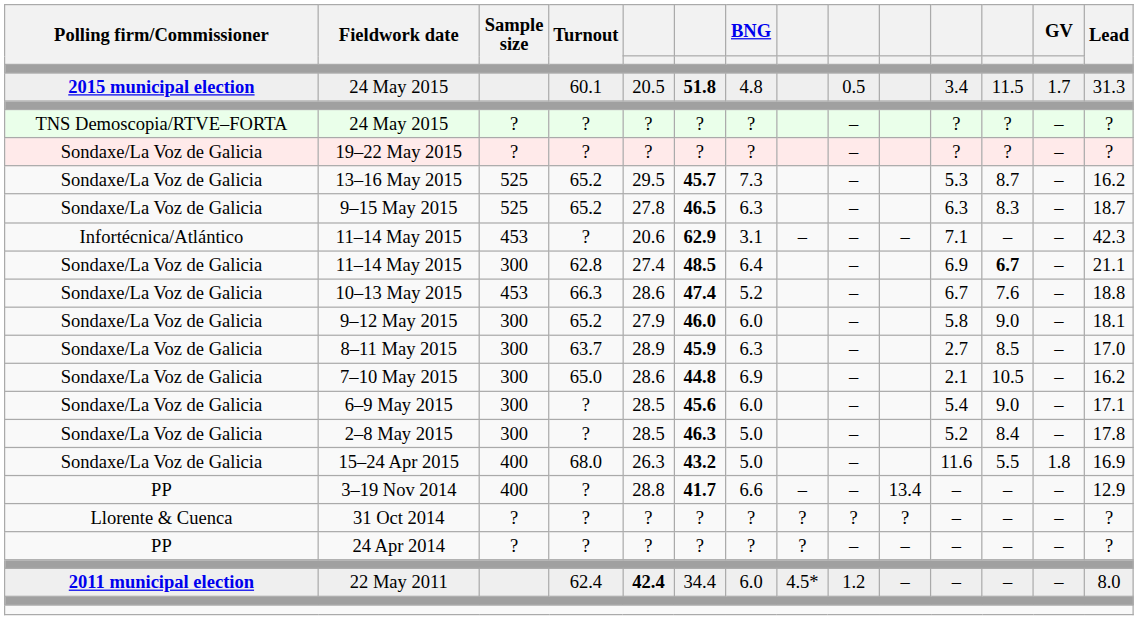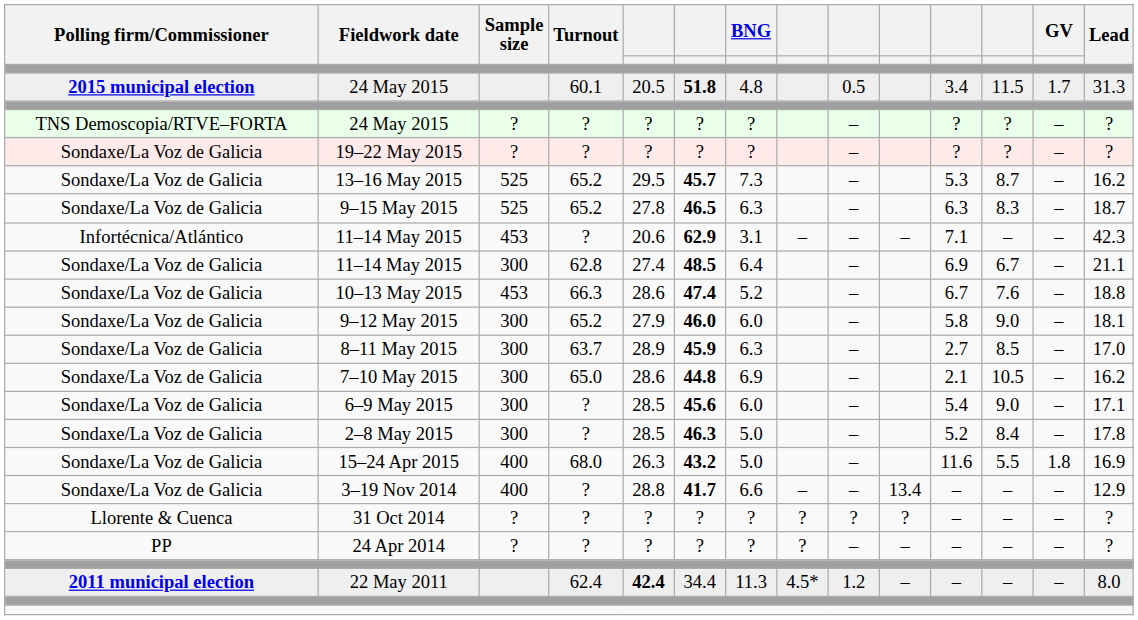11–14 May 2015 / 62.8 | column 12: bold -> normal
3–19 Nov 2014 | Polling firm/Commissioner: PP -> Sondaxe/La Voz de Galicia
22 May 2011 | BNG: 6.0 -> 11.3
